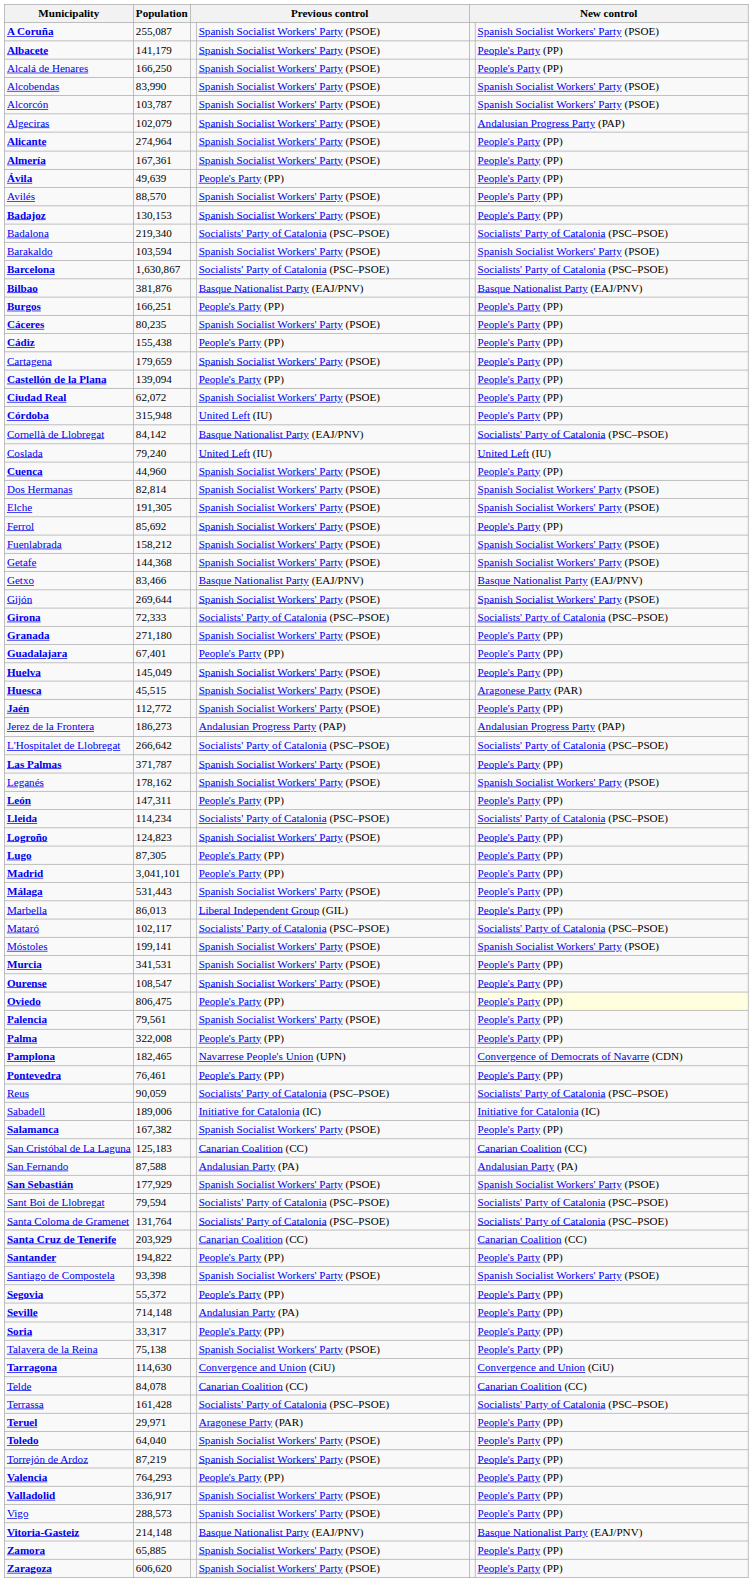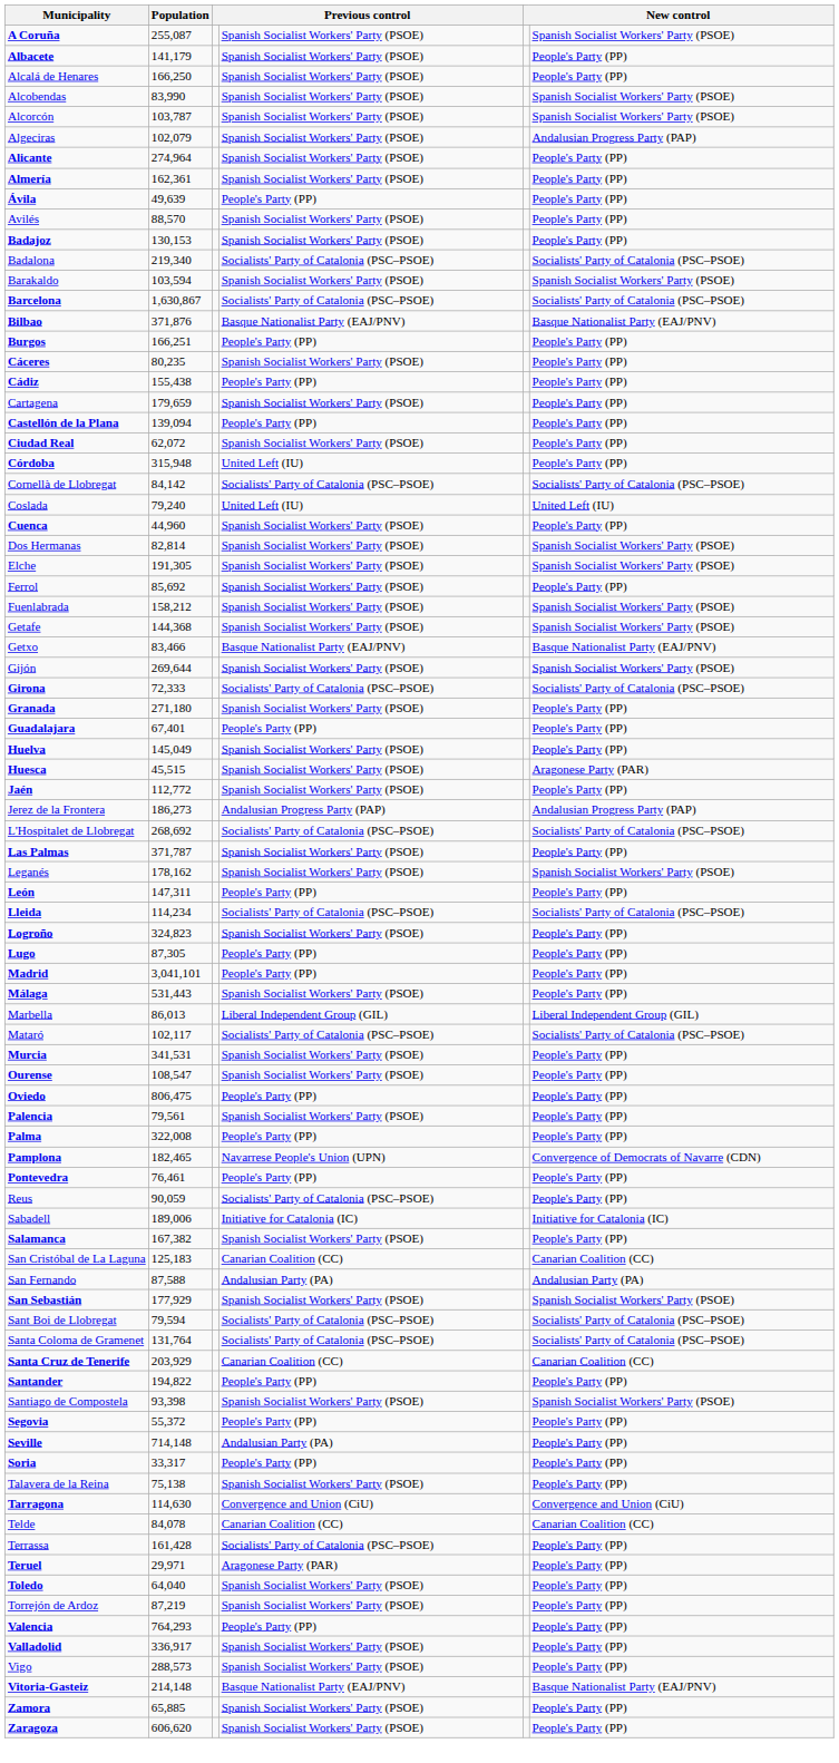Almería | Population: 167,361 -> 162,361
Bilbao | Population: 381,876 -> 371,876
Cornellà de Llobregat | column 4: Basque Nationalist Party (EAJ/PNV) -> Socialists' Party of Catalonia (PSC–PSOE)
L'Hospitalet de Llobregat | Population: 266,642 -> 268,692
Logroño | Population: 124,823 -> 324,823
Marbella | column 6: People's Party (PP) -> Liberal Independent Group (GIL)
- row: Móstoles | 199,141 | Spanish Socialist Workers' Party (PSOE) | Spanish Socialist Workers' Party (PSOE)
Oviedo | column 6: lightyellow background -> no background
Reus | column 6: Socialists' Party of Catalonia (PSC–PSOE) -> People's Party (PP)
Terrassa | column 6: Socialists' Party of Catalonia (PSC–PSOE) -> People's Party (PP)
